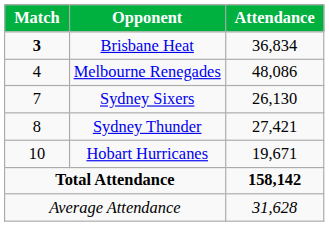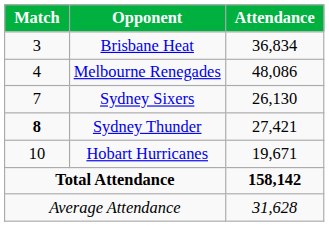Brisbane Heat | Match: bold -> normal
Sydney Thunder | Match: normal -> bold
